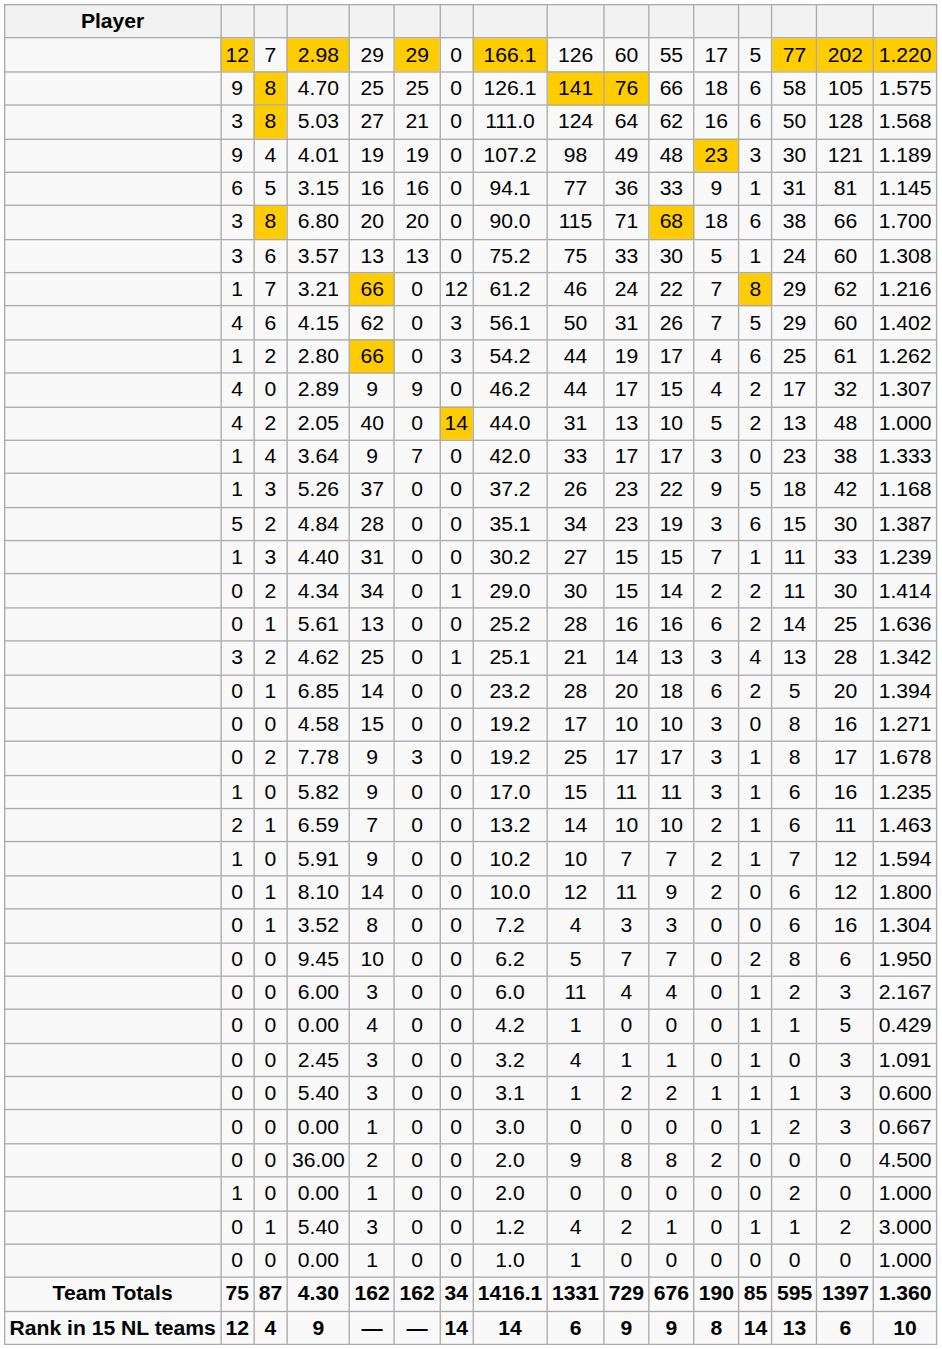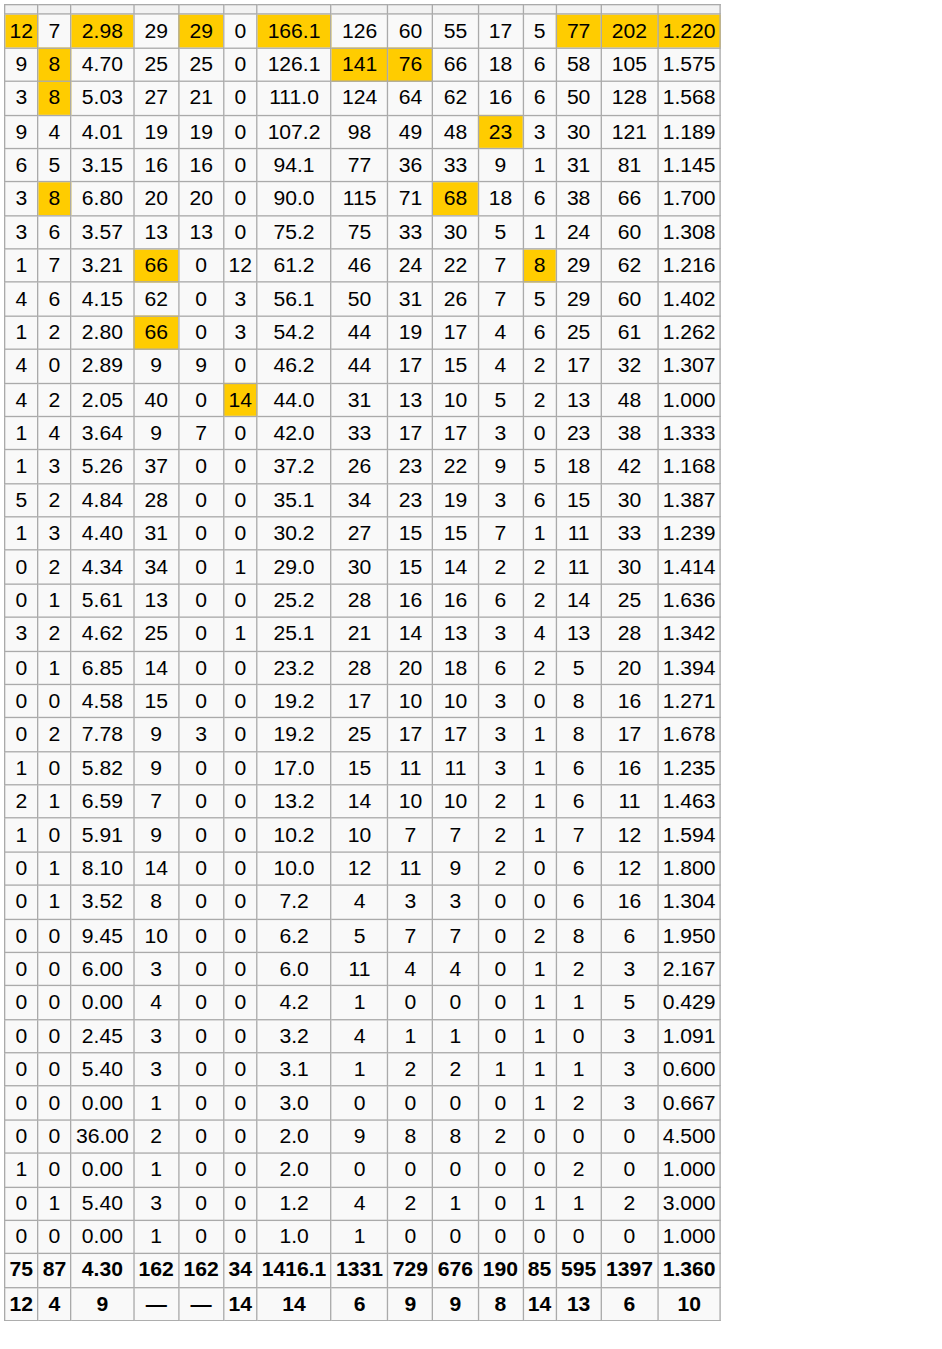- column: Player | Team Totals | Rank in 15 NL teams
